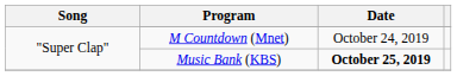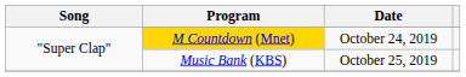M Countdown (Mnet) | Program: no background -> gold background
Music Bank (KBS) | Date: bold -> normal
